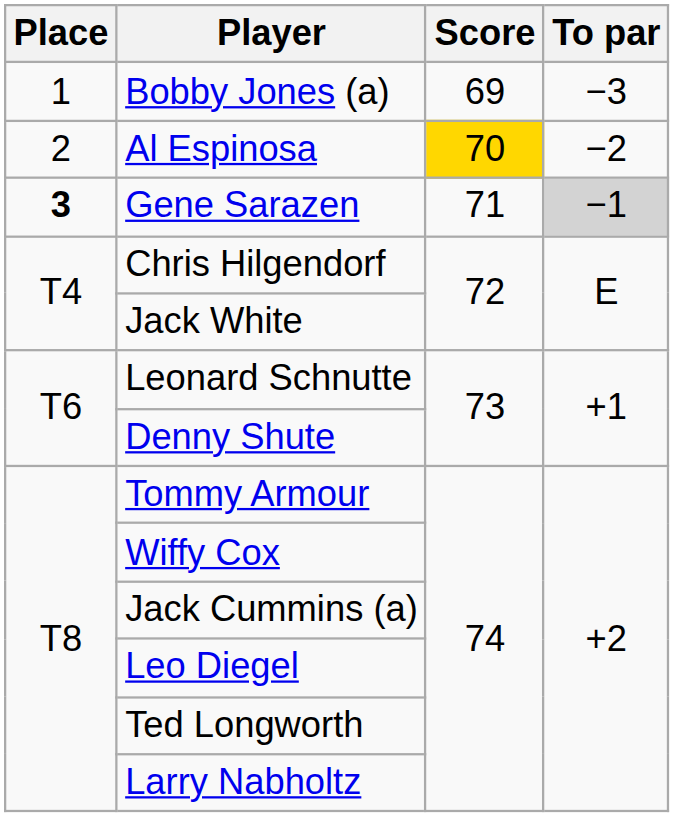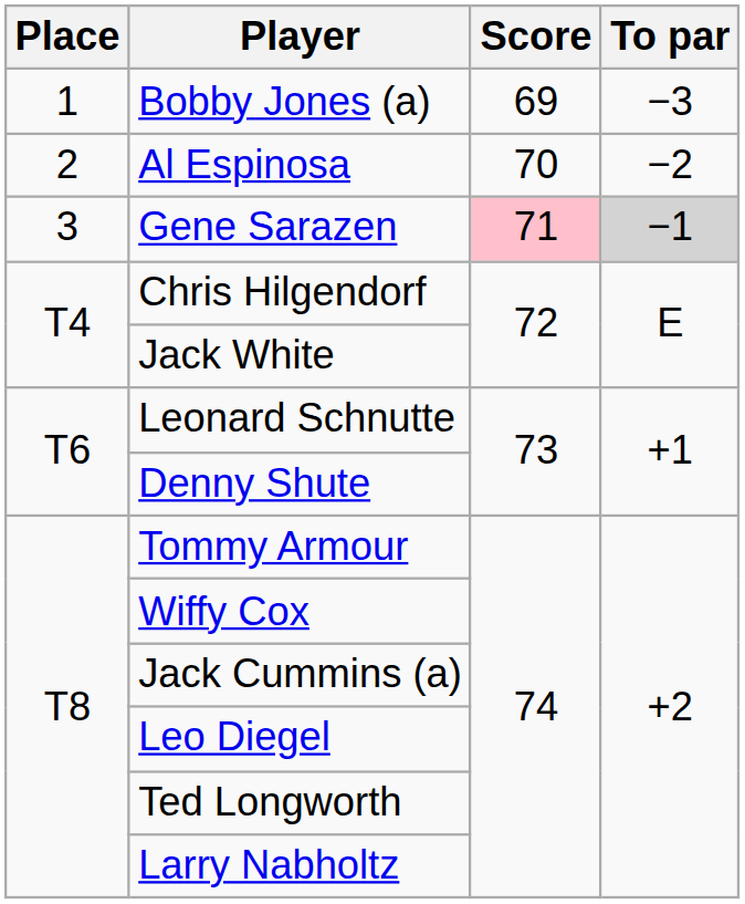Al Espinosa | Score: gold background -> no background
Gene Sarazen | Place: bold -> normal
Gene Sarazen | Score: no background -> pink background
